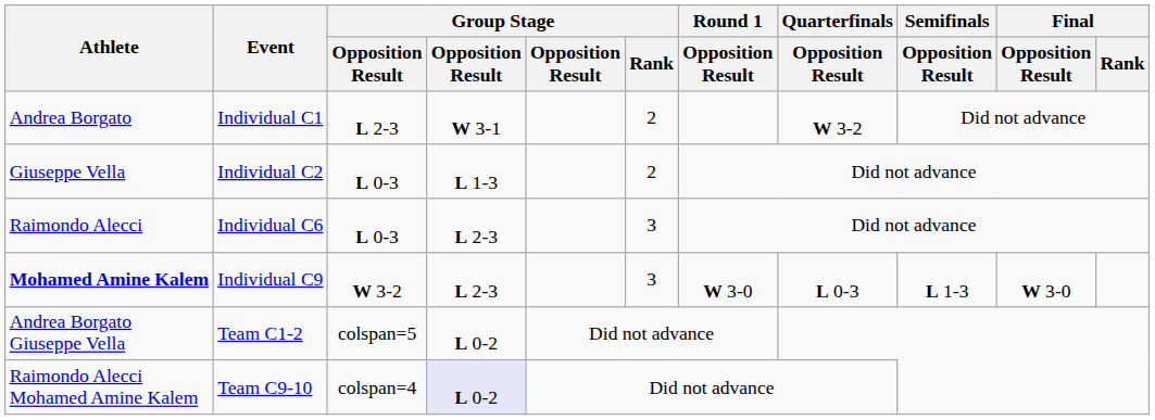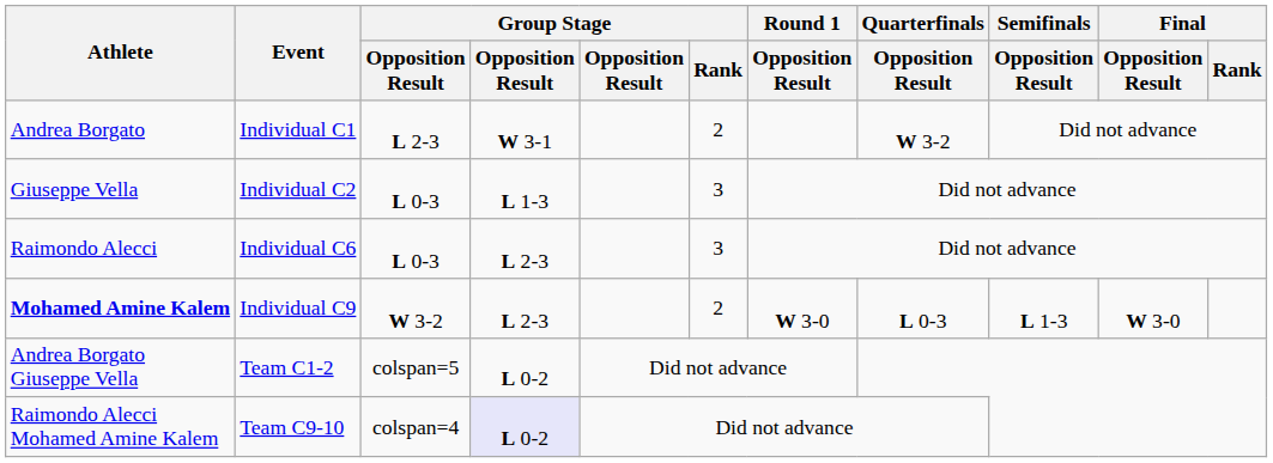Giuseppe Vella | Group Stage / Rank: 2 -> 3
Mohamed Amine Kalem | Group Stage / Rank: 3 -> 2
